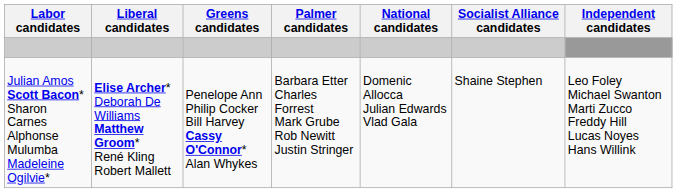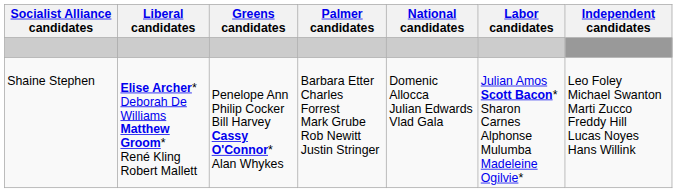columns swapped: Labor candidates <-> Socialist Alliance candidates
